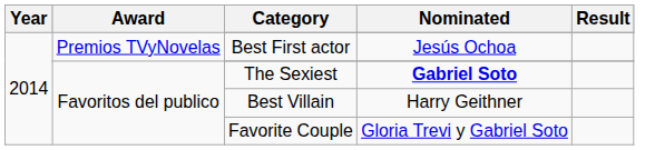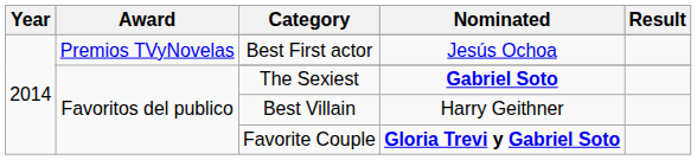Favorite Couple | Nominated: normal -> bold
